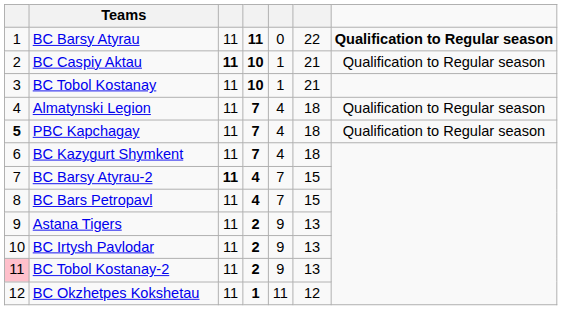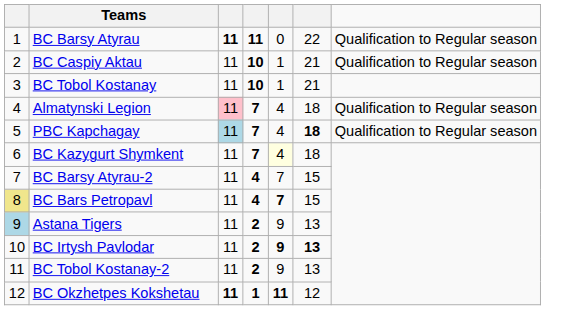BC Barsy Atyrau | column 3: normal -> bold
BC Barsy Atyrau | column 7: bold -> normal
BC Caspiy Aktau | column 3: bold -> normal
Almatynski Legion | column 3: no background -> pink background
PBC Kapchagay | column 1: bold -> normal
PBC Kapchagay | column 3: no background -> lightblue background
PBC Kapchagay | column 6: normal -> bold
BC Kazygurt Shymkent | column 5: no background -> lightyellow background
BC Barsy Atyrau-2 | column 3: bold -> normal
BC Bars Petropavl | column 1: no background -> khaki background
BC Bars Petropavl | column 5: normal -> bold
Astana Tigers | column 1: no background -> lightblue background
BC Irtysh Pavlodar | column 5: normal -> bold
BC Irtysh Pavlodar | column 6: normal -> bold
BC Tobol Kostanay-2 | column 1: pink background -> no background
BC Okzhetpes Kokshetau | column 3: normal -> bold
BC Okzhetpes Kokshetau | column 5: normal -> bold
